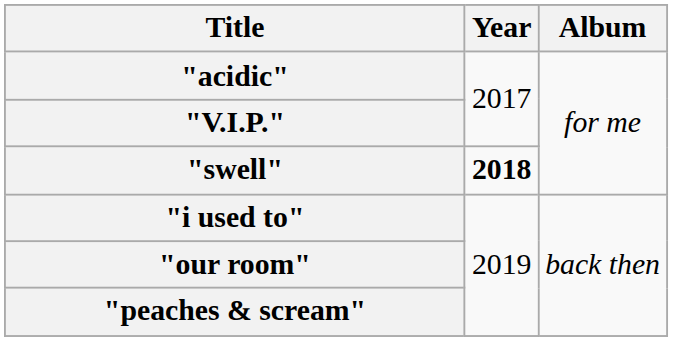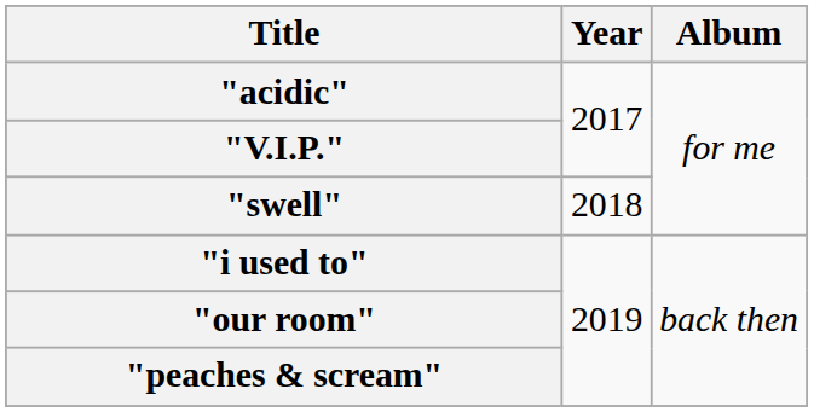"swell" | Year: bold -> normal
